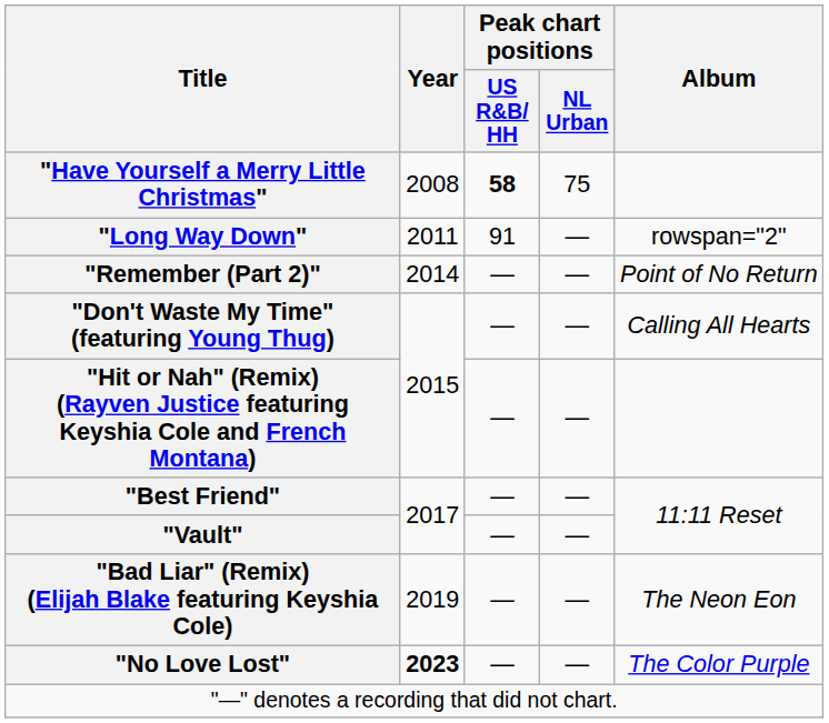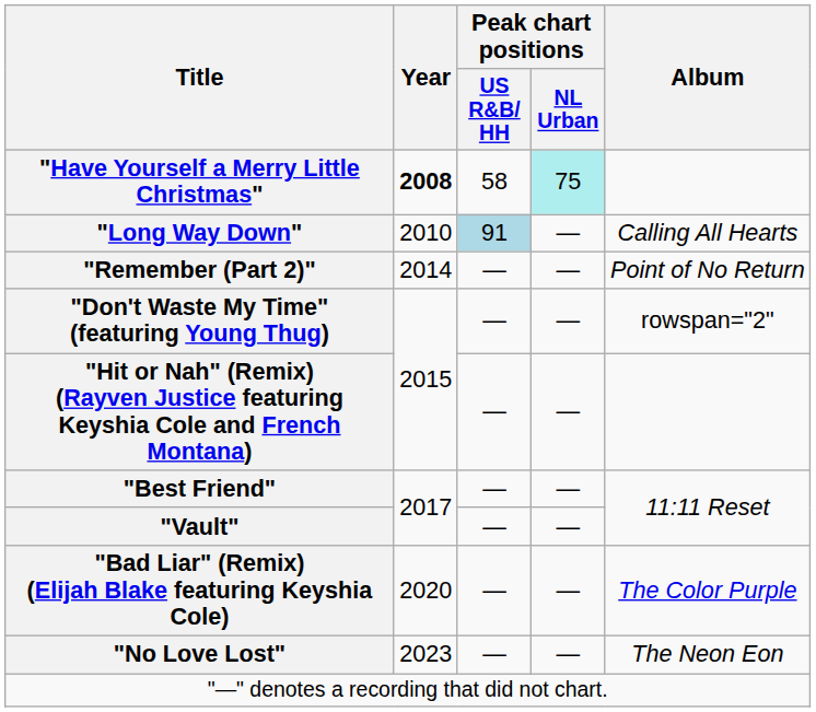"Have Yourself a Merry Little Christmas" | Year: normal -> bold
"Have Yourself a Merry Little Christmas" | Peak chart positions / US R&B/ HH: bold -> normal
"Have Yourself a Merry Little Christmas" | Peak chart positions / NL Urban: no background -> paleturquoise background
"Long Way Down" | Year: 2011 -> 2010
"Long Way Down" | Peak chart positions / US R&B/ HH: no background -> lightblue background
"Long Way Down" | Album: rowspan="2" -> Calling All Hearts
"Don't Waste My Time" (featuring Young Thug) | Album: Calling All Hearts -> rowspan="2"
"Bad Liar" (Remix) (Elijah Blake featuring Keyshia Cole) | Year: 2019 -> 2020
"Bad Liar" (Remix) (Elijah Blake featuring Keyshia Cole) | Album: The Neon Eon -> The Color Purple
"No Love Lost" | Year: bold -> normal
"No Love Lost" | Album: The Color Purple -> The Neon Eon
